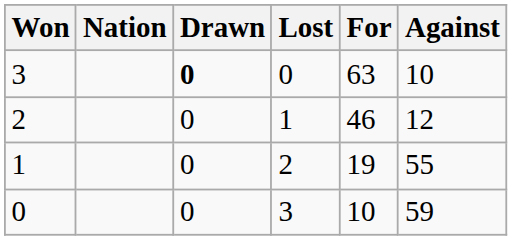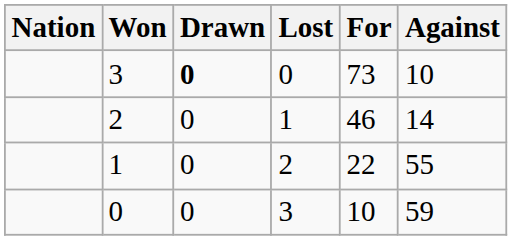columns swapped: Nation <-> Won
row 2 | For: 63 -> 73
row 3 | Against: 12 -> 14
row 4 | For: 19 -> 22
